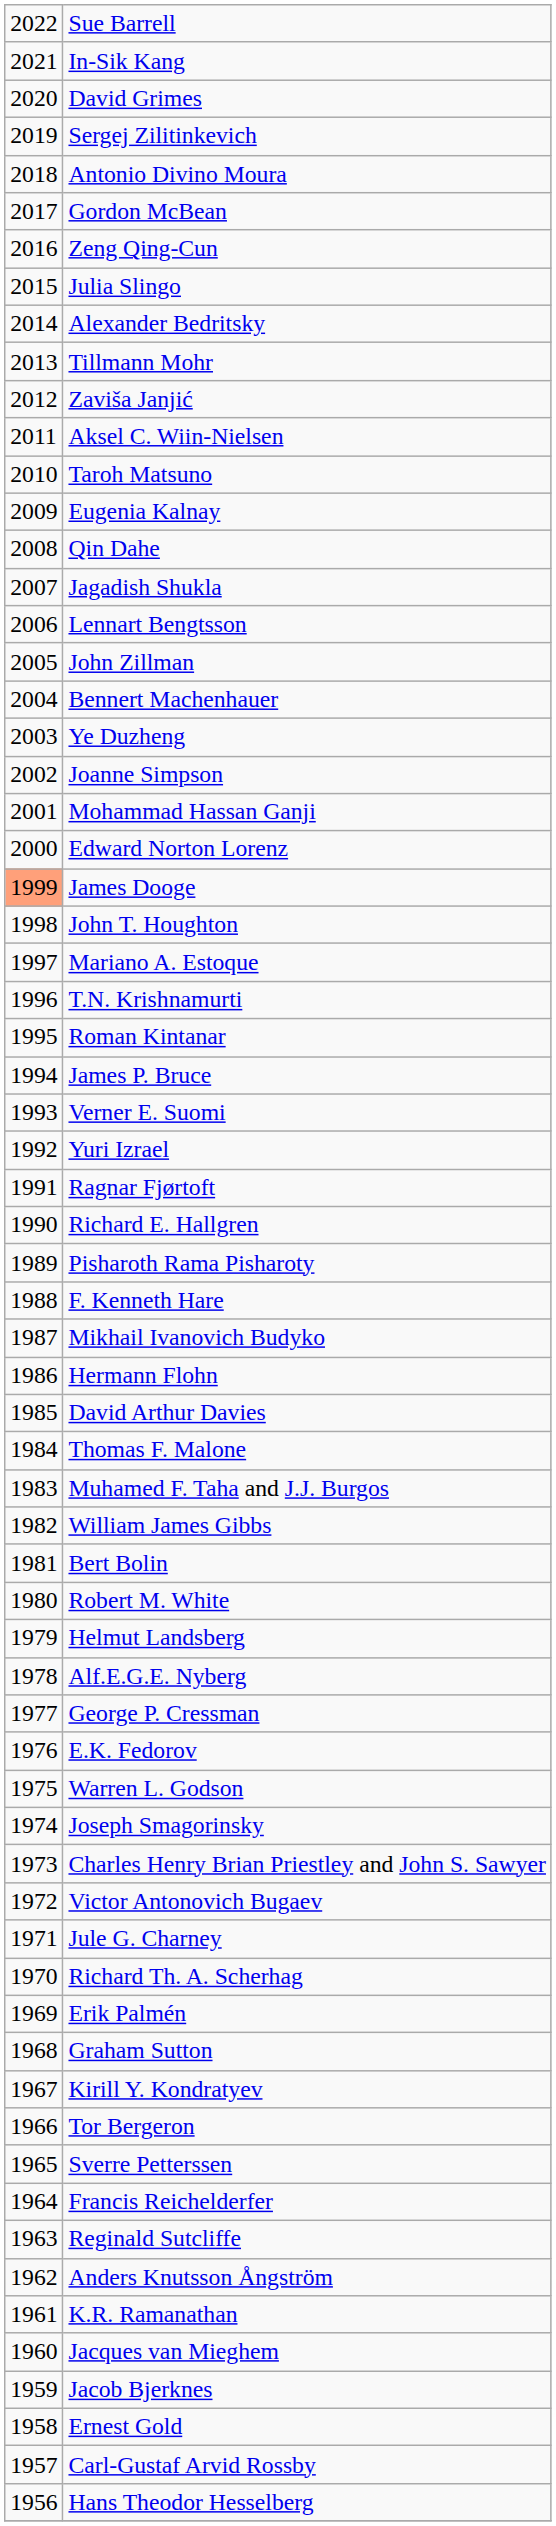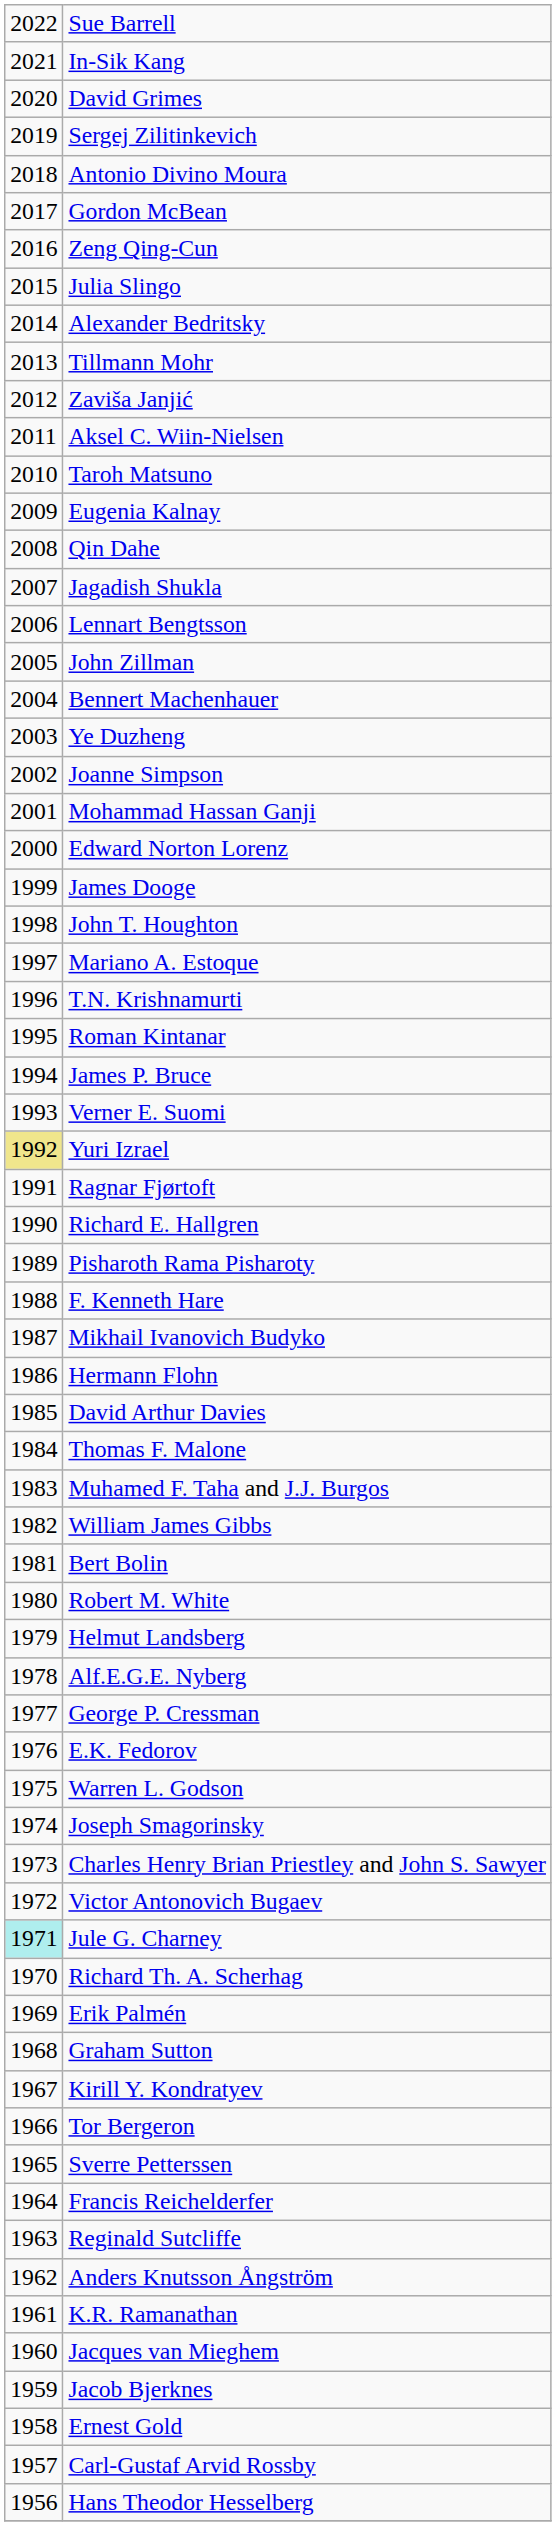James Dooge | column 1: lightsalmon background -> no background
Yuri Izrael | column 1: no background -> khaki background
Jule G. Charney | column 1: no background -> paleturquoise background
